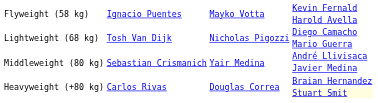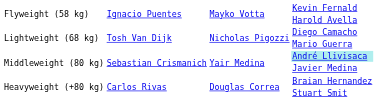André Llivisaca | column 4: no background -> paleturquoise background
Stuart Smit | column 4: lightyellow background -> no background
